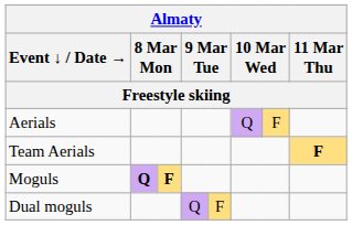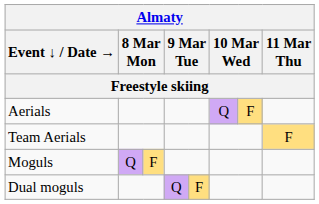Team Aerials | 11 Mar Thu: bold -> normal
Moguls | column 2: bold -> normal
Moguls | column 3: bold -> normal
